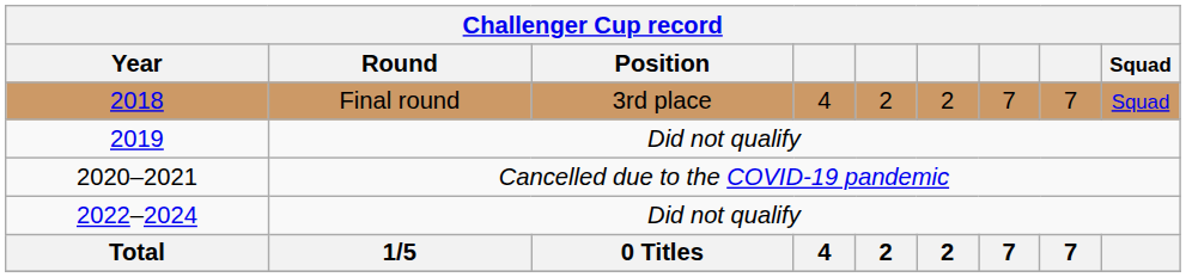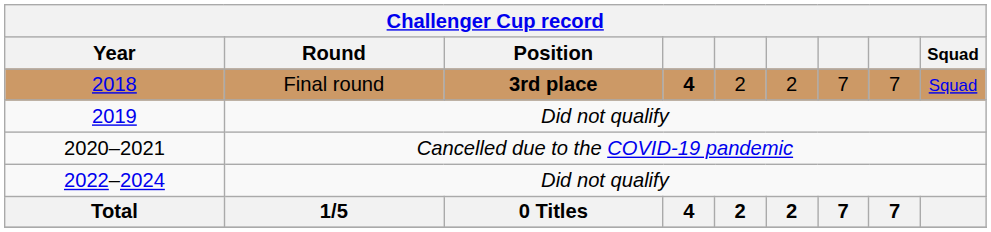2018 | Position: normal -> bold
2018 | column 4: normal -> bold
